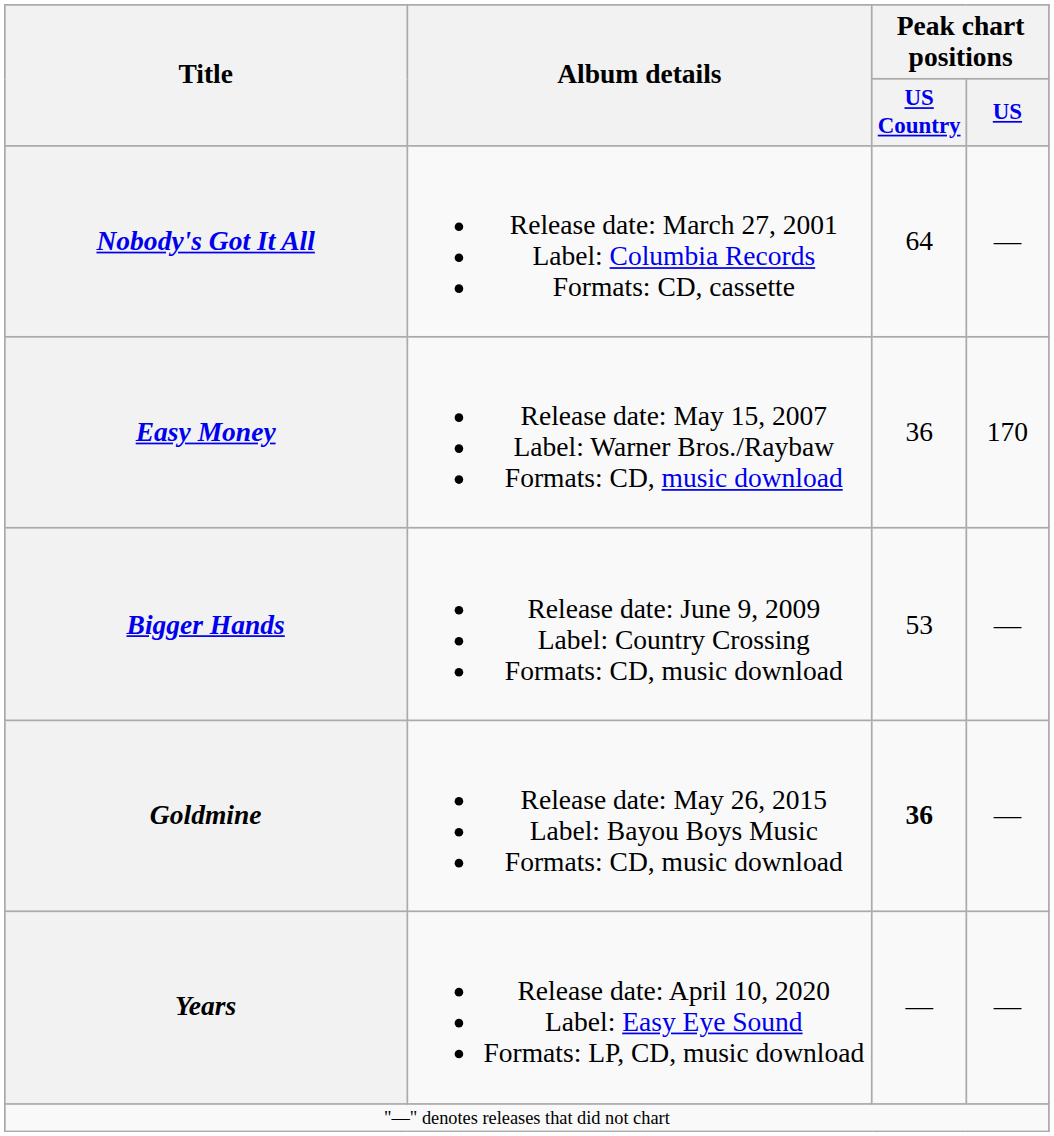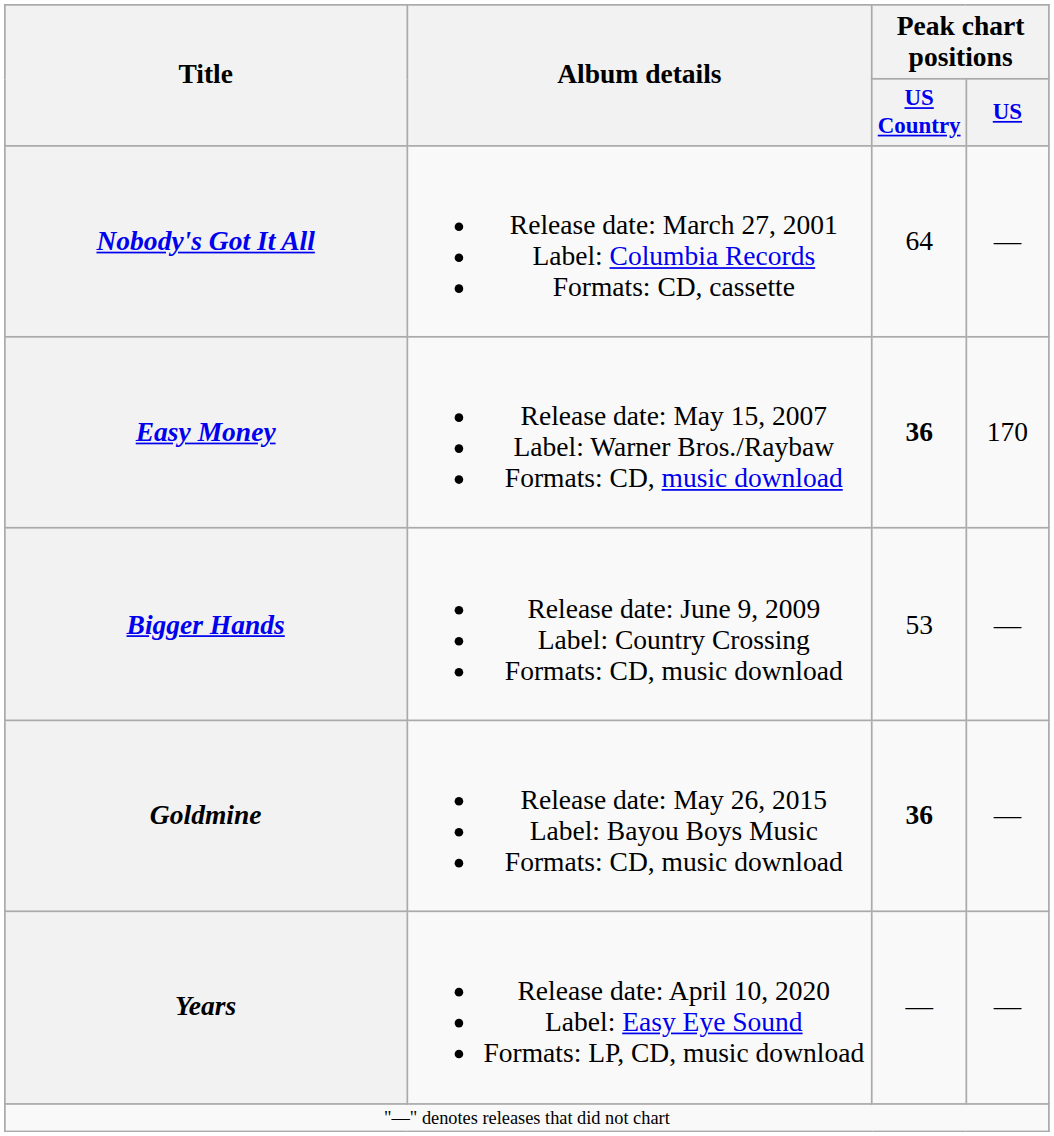Easy Money | Peak chart positions / US Country: normal -> bold
